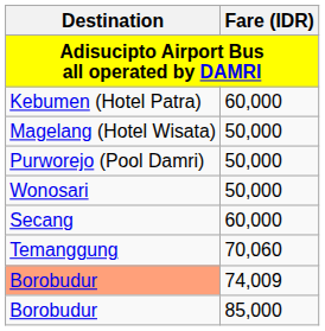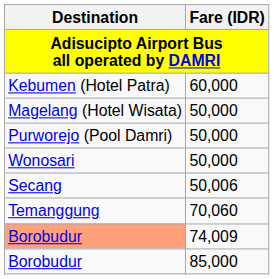row 7 | Fare (IDR): 60,000 -> 50,006
